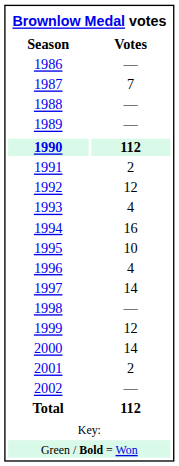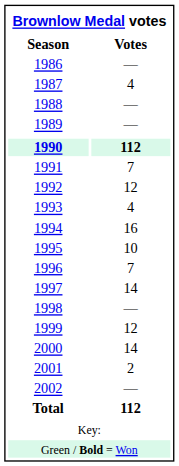1987 | Votes: 7 -> 4
1991 | Votes: 2 -> 7
1996 | Votes: 4 -> 7
